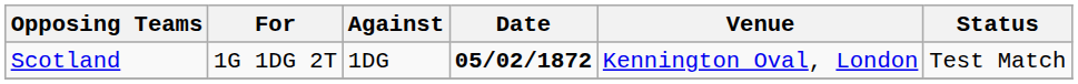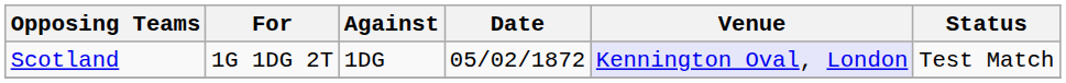Scotland | Date: bold -> normal
Scotland | Venue: no background -> lavender background
